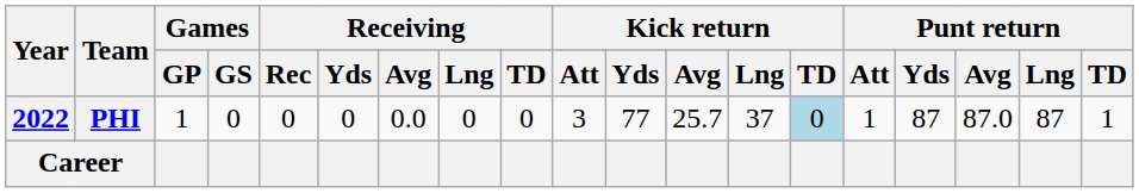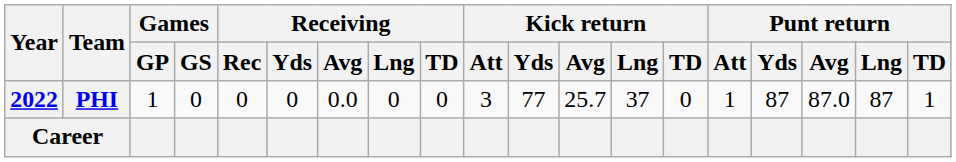PHI | Kick return / TD: lightblue background -> no background
